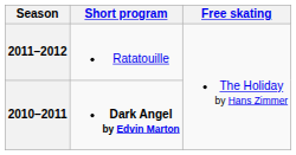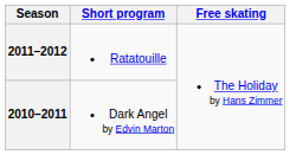2010–2011 | Short program: bold -> normal
